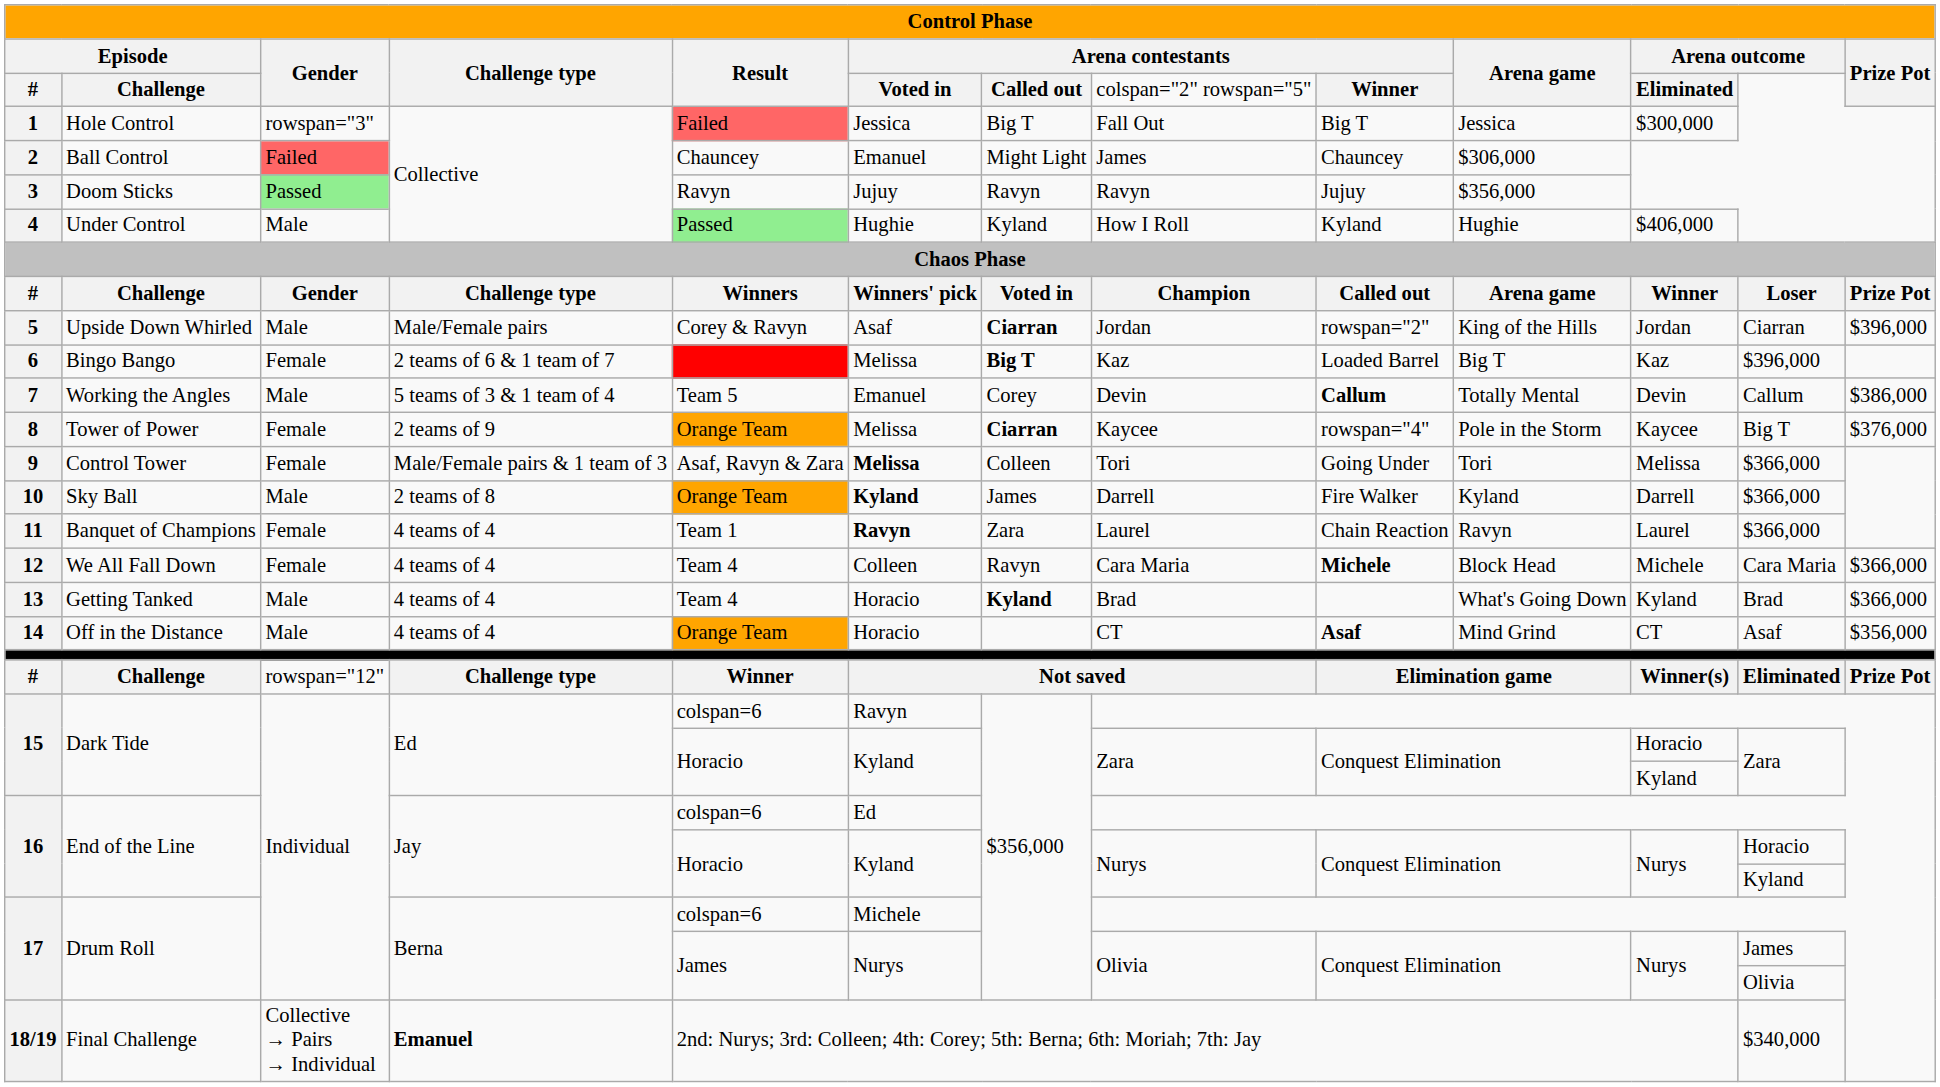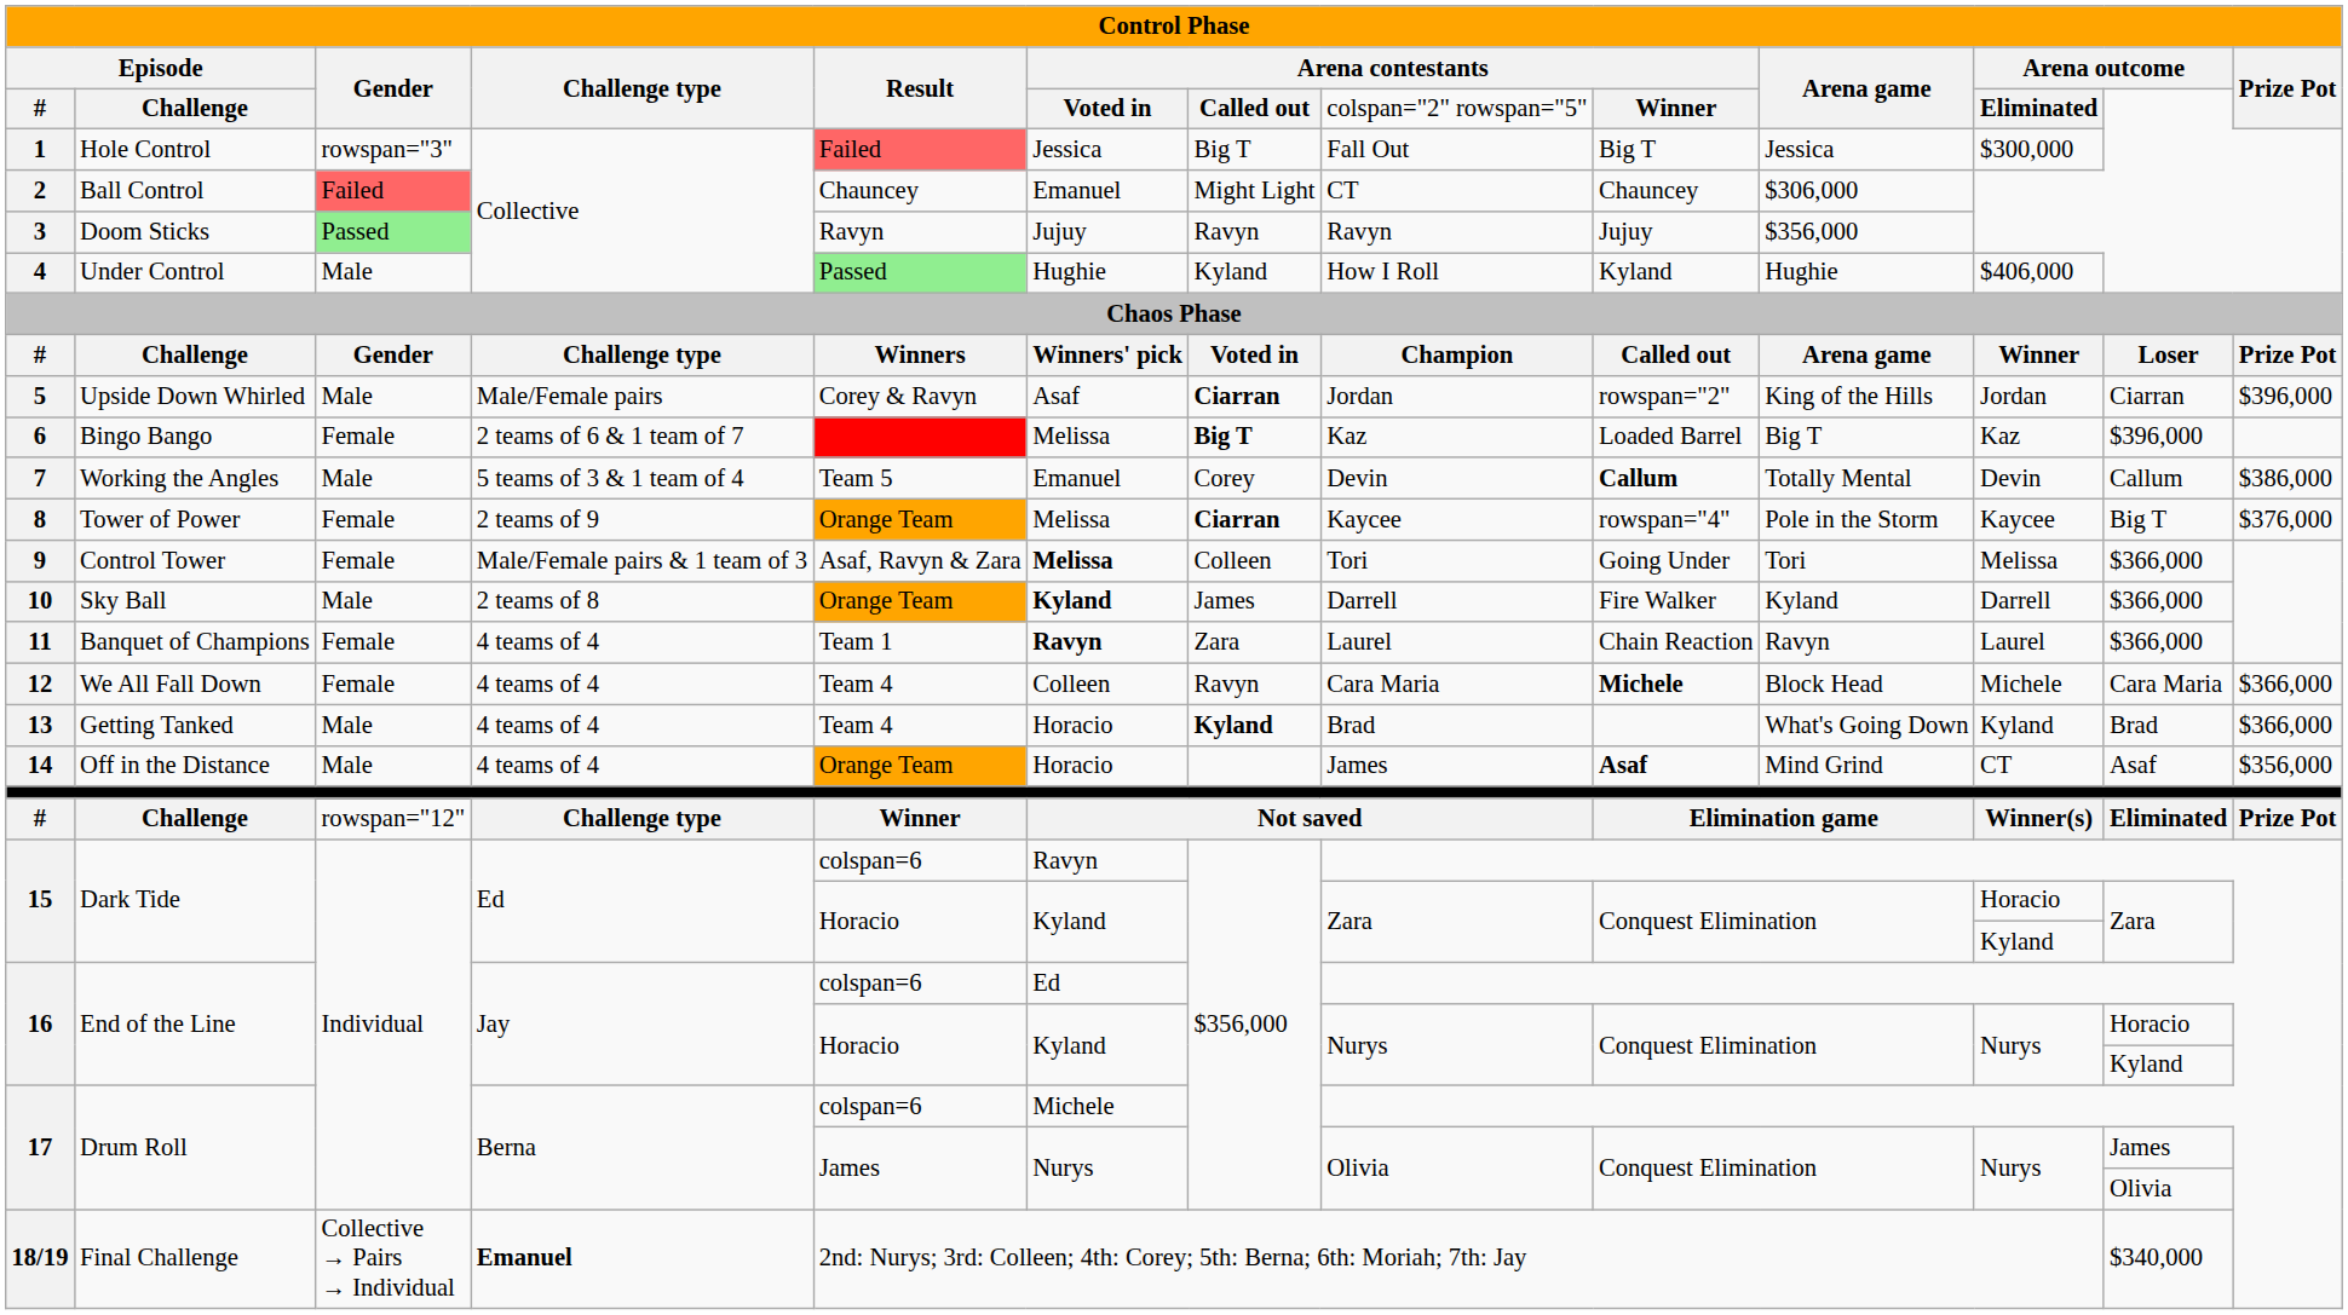2 | column 8: James -> CT
14 | column 8: CT -> James
